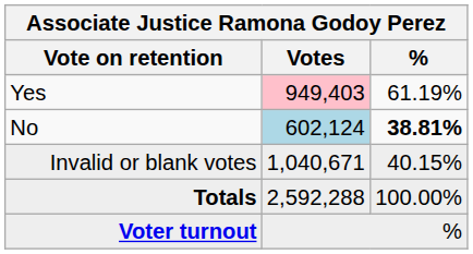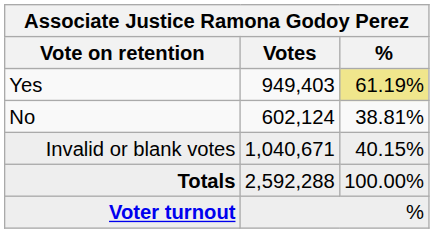Yes | Votes: pink background -> no background
Yes | %: no background -> khaki background
No | Votes: lightblue background -> no background
No | %: bold -> normal
